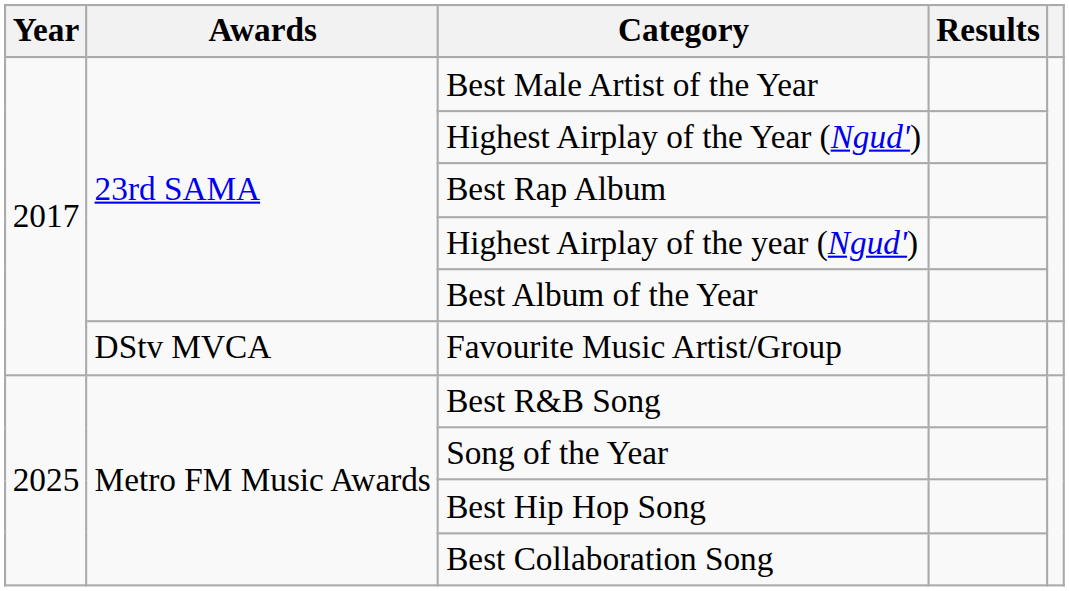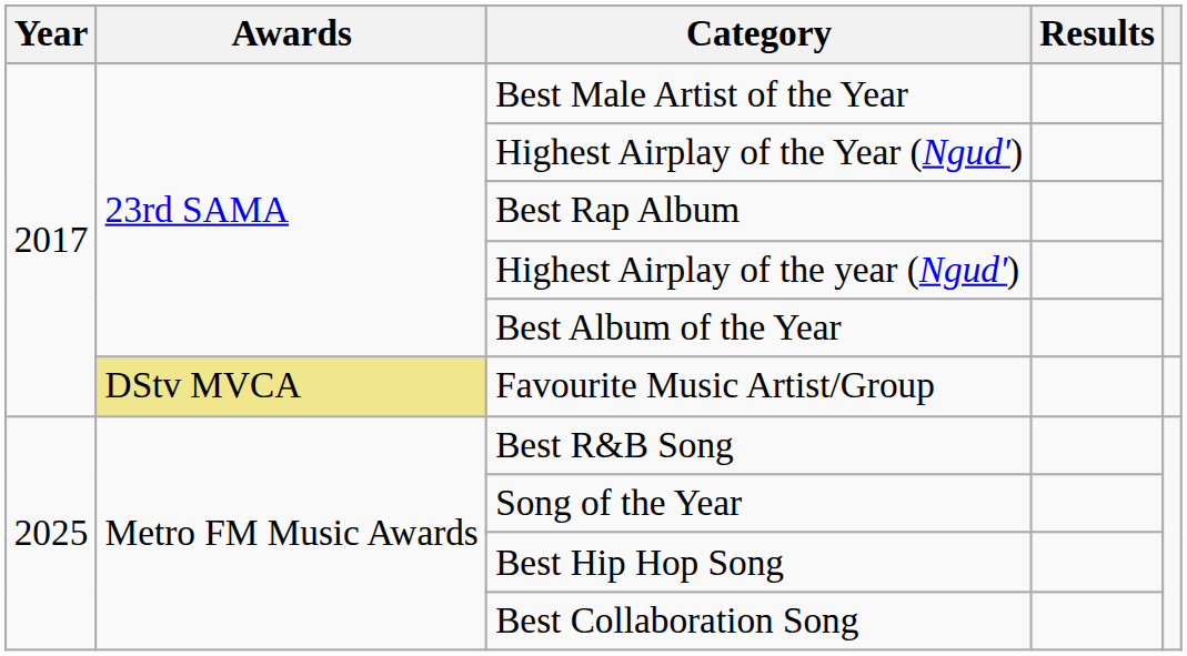Favourite Music Artist/Group | Awards: no background -> khaki background
